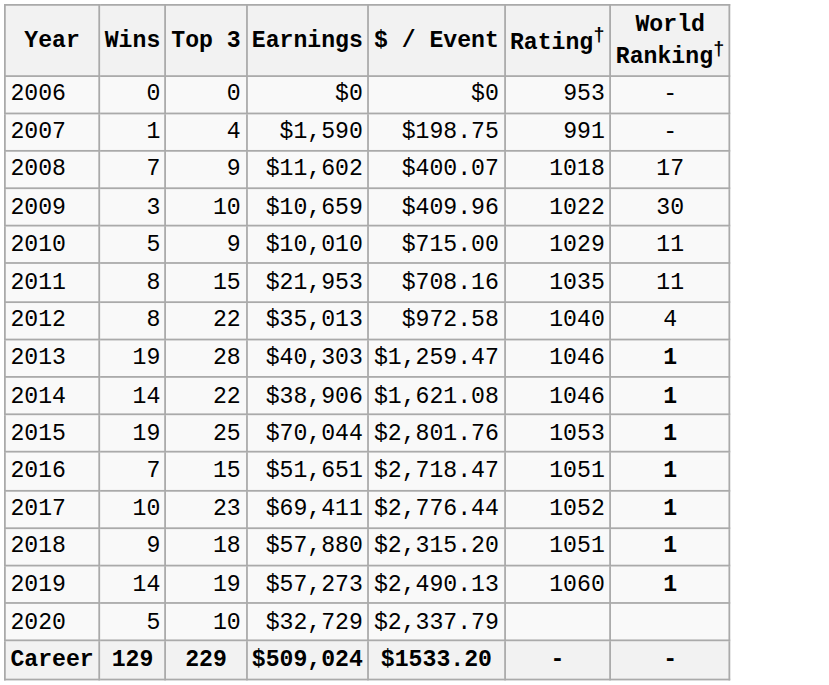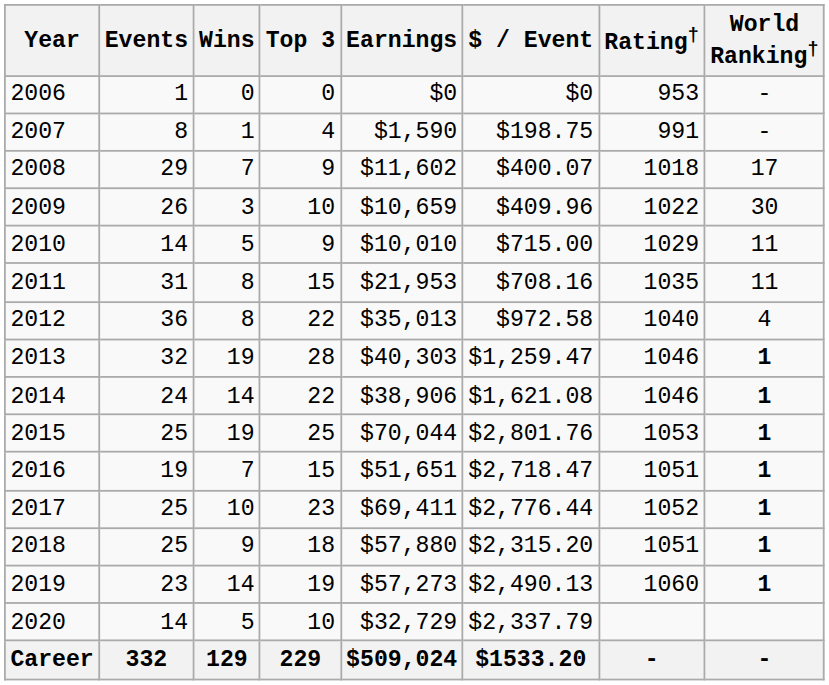+ column: Events | 1 | 8 | 29 | 26 | 14 | 31 | 36 | 32 | 24 | 25 | 19 | 25 | 25 | 23 | 14 | 332
